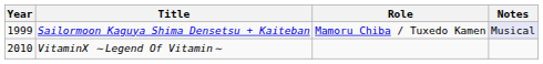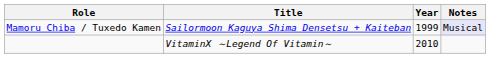columns swapped: Year <-> Role
